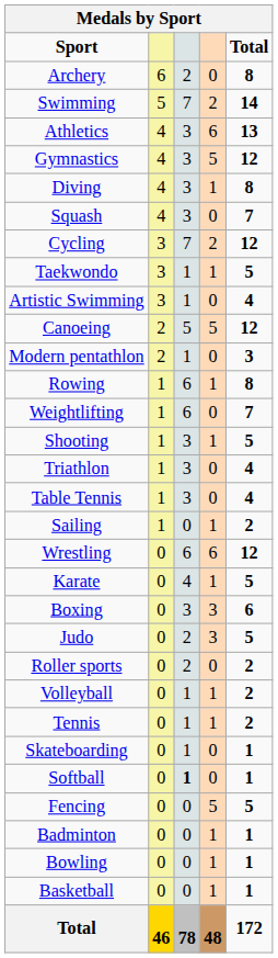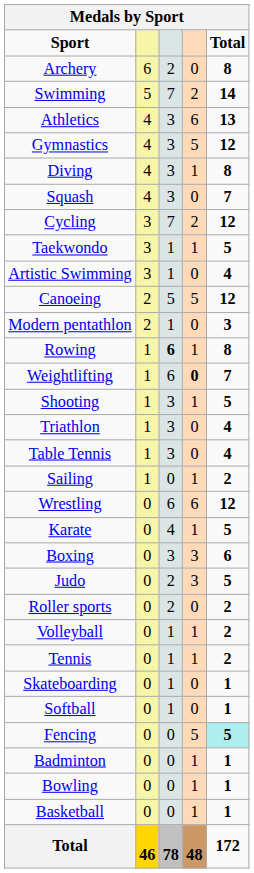Rowing | column 3: normal -> bold
Weightlifting | column 4: normal -> bold
Softball | column 3: bold -> normal
Fencing | Total: no background -> paleturquoise background
